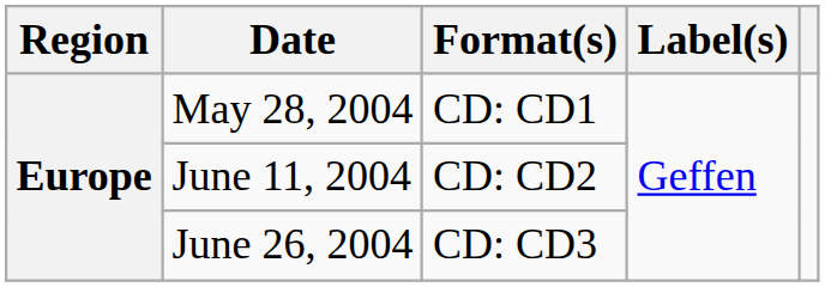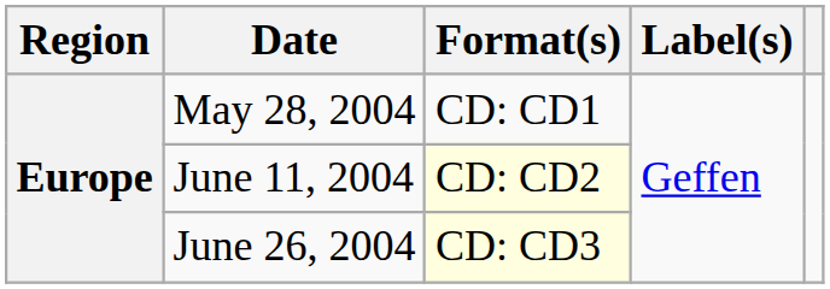June 11, 2004 | Format(s): no background -> lightyellow background
June 26, 2004 | Format(s): no background -> lightyellow background
